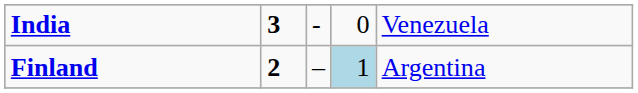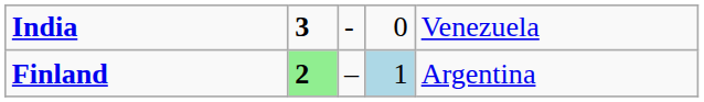Finland | column 2: no background -> lightgreen background
